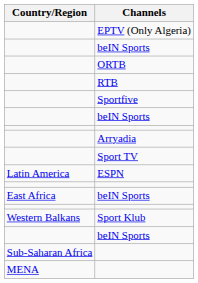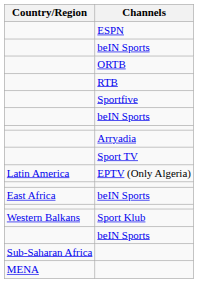row 2 | Channels: EPTV (Only Algeria) -> ESPN
row 11 | Channels: ESPN -> EPTV (Only Algeria)
